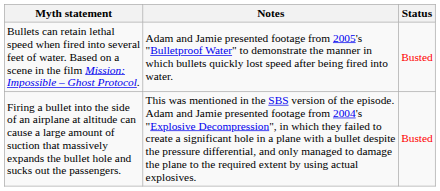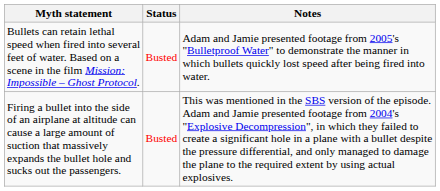columns swapped: Status <-> Notes
